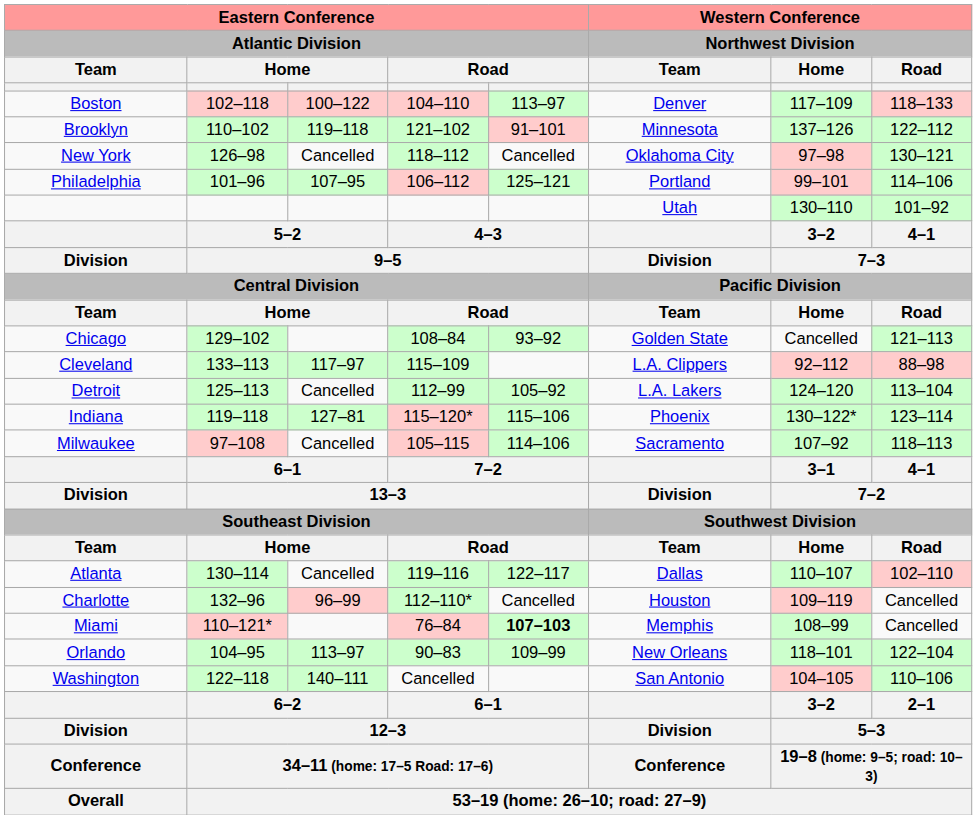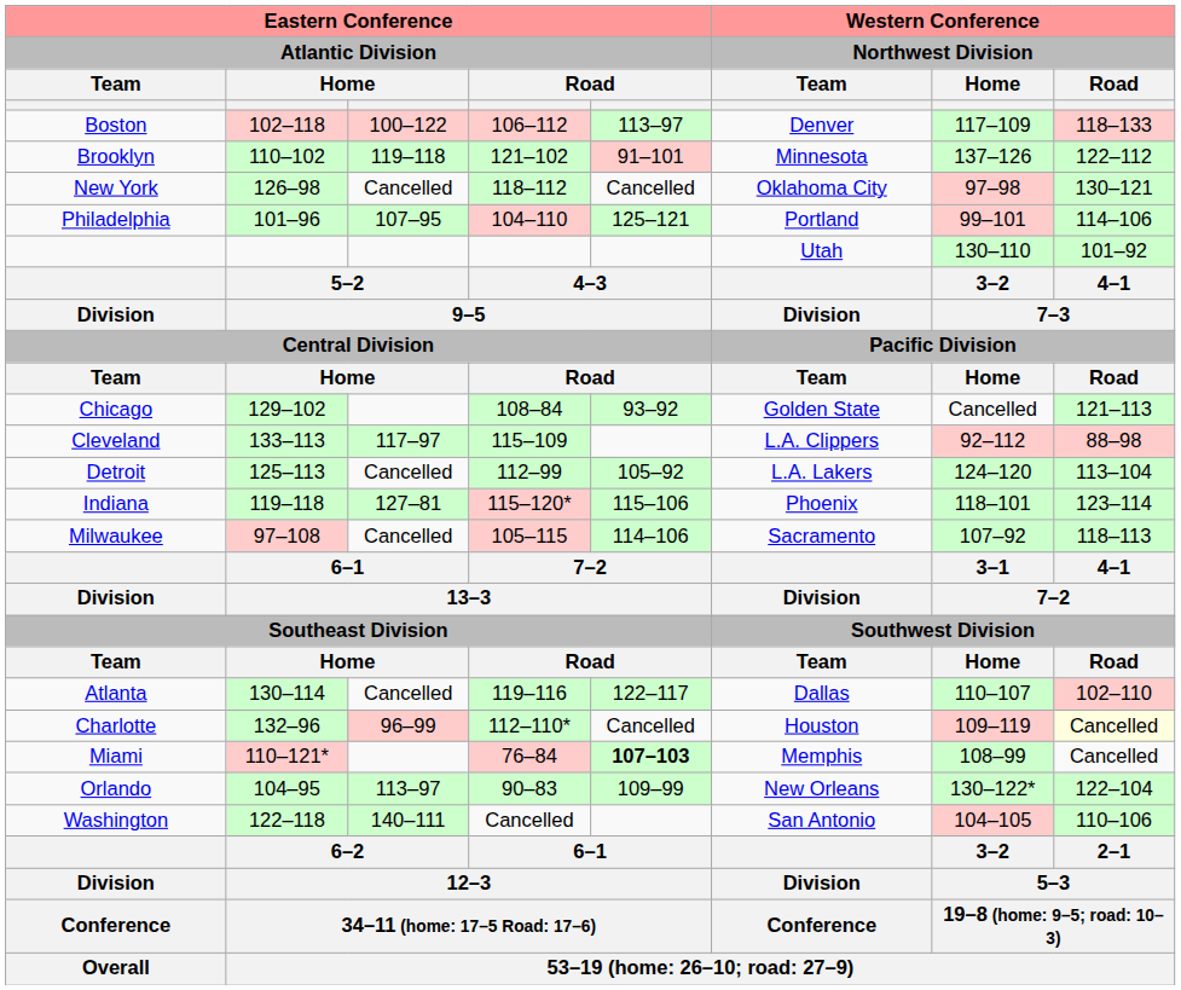Boston | column 4: 104–110 -> 106–112
Philadelphia | column 4: 106–112 -> 104–110
Indiana | Western Conference / Northwest Division / Home: 130–122* -> 118–101
Charlotte | Western Conference / Northwest Division / Road: no background -> lightyellow background
Orlando | Western Conference / Northwest Division / Home: 118–101 -> 130–122*
